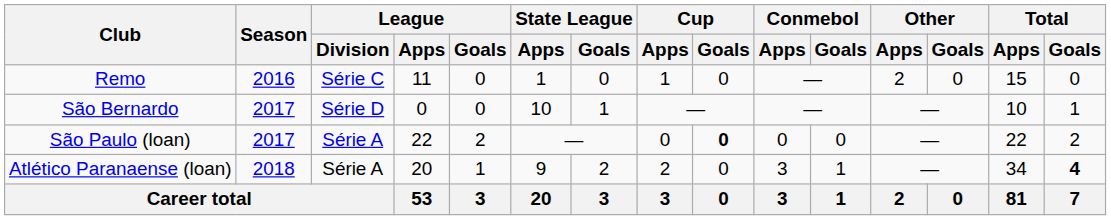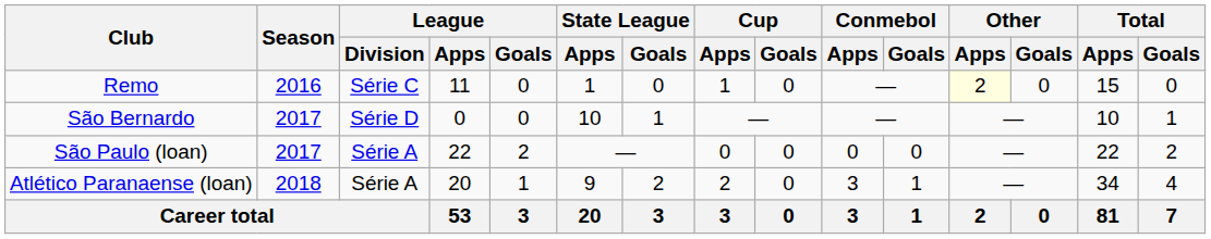Remo | Other / Apps: no background -> lightyellow background
São Paulo (loan) | Cup / Goals: bold -> normal
Atlético Paranaense (loan) | Total / Goals: bold -> normal
